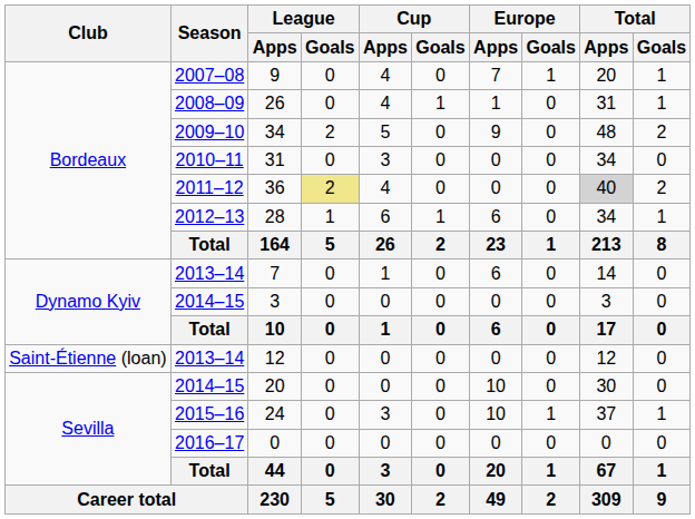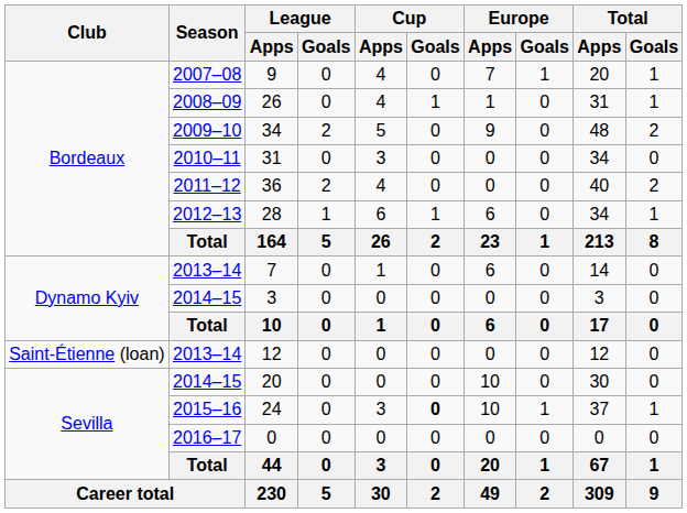36 | League / Goals: khaki background -> no background
36 | Total / Apps: lightgrey background -> no background
24 | Cup / Goals: normal -> bold
